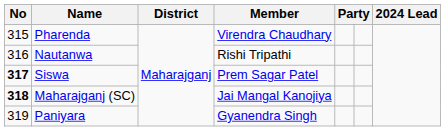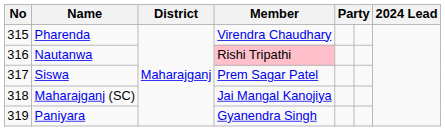Nautanwa | Member: no background -> pink background
Siswa | No: bold -> normal
Maharajganj (SC) | No: bold -> normal
